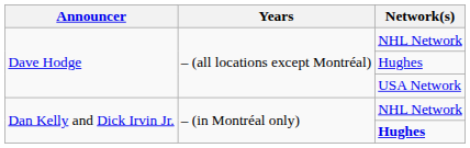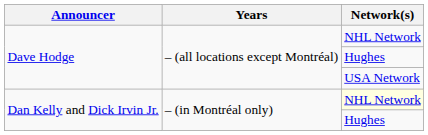Dan Kelly and Dick Irvin Jr. / NHL Network | Network(s): no background -> lightyellow background
Dan Kelly and Dick Irvin Jr. / Hughes | Network(s): bold -> normal
